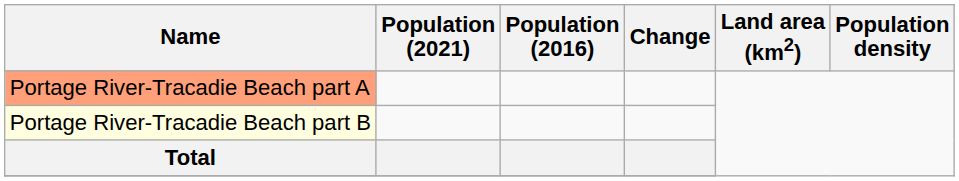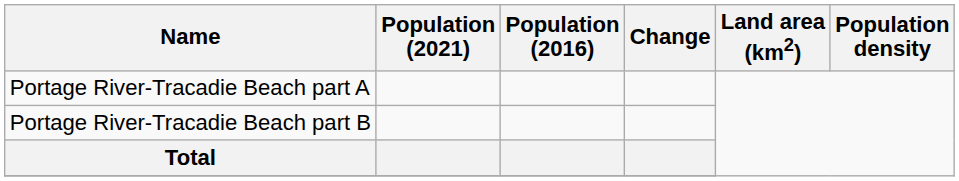Portage River-Tracadie Beach part A | Name: lightsalmon background -> no background
Portage River-Tracadie Beach part B | Name: lightyellow background -> no background
